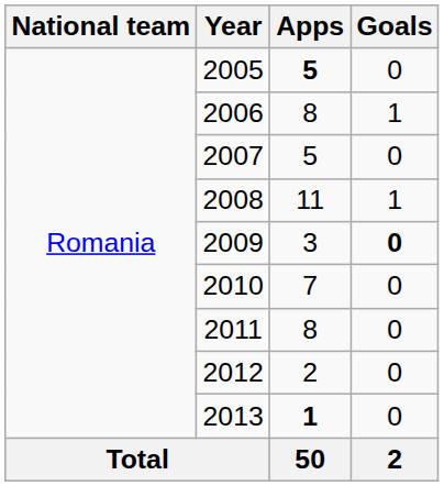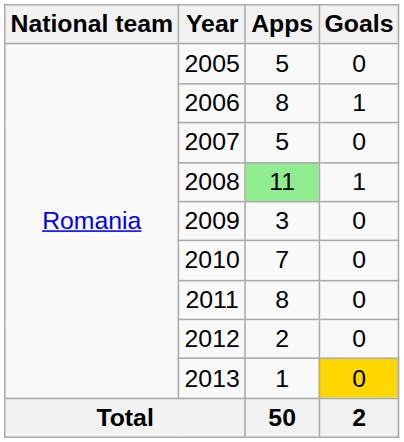2005 | Apps: bold -> normal
2008 | Apps: no background -> lightgreen background
2009 | Goals: bold -> normal
2013 | Apps: bold -> normal
2013 | Goals: no background -> gold background
